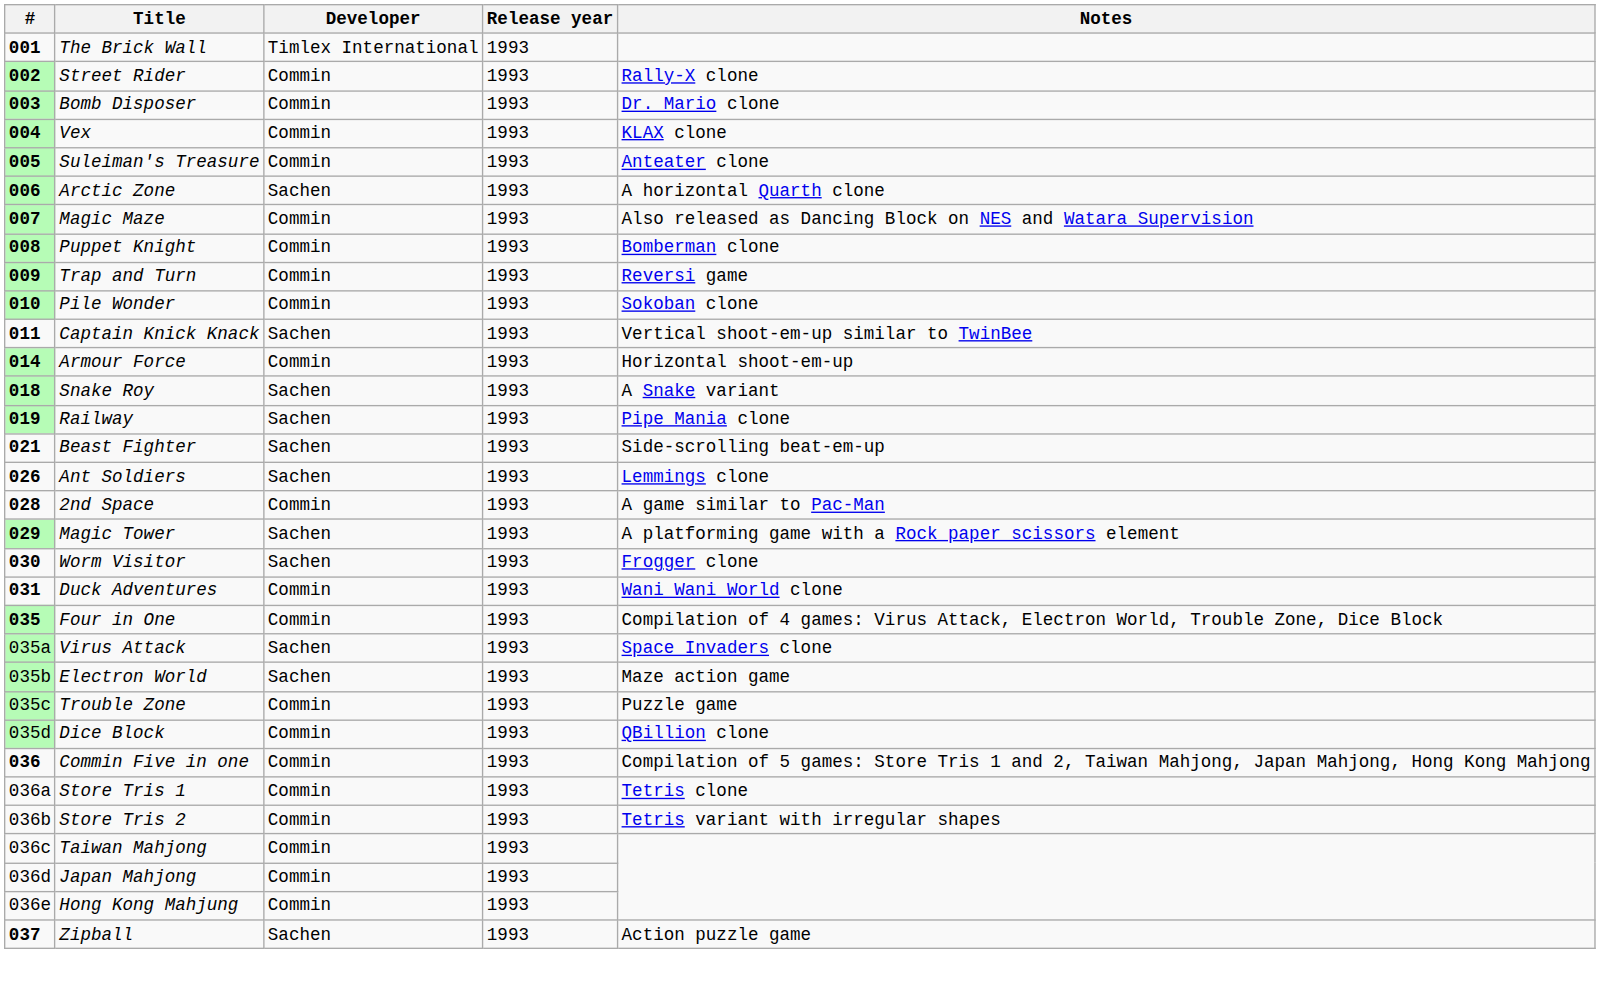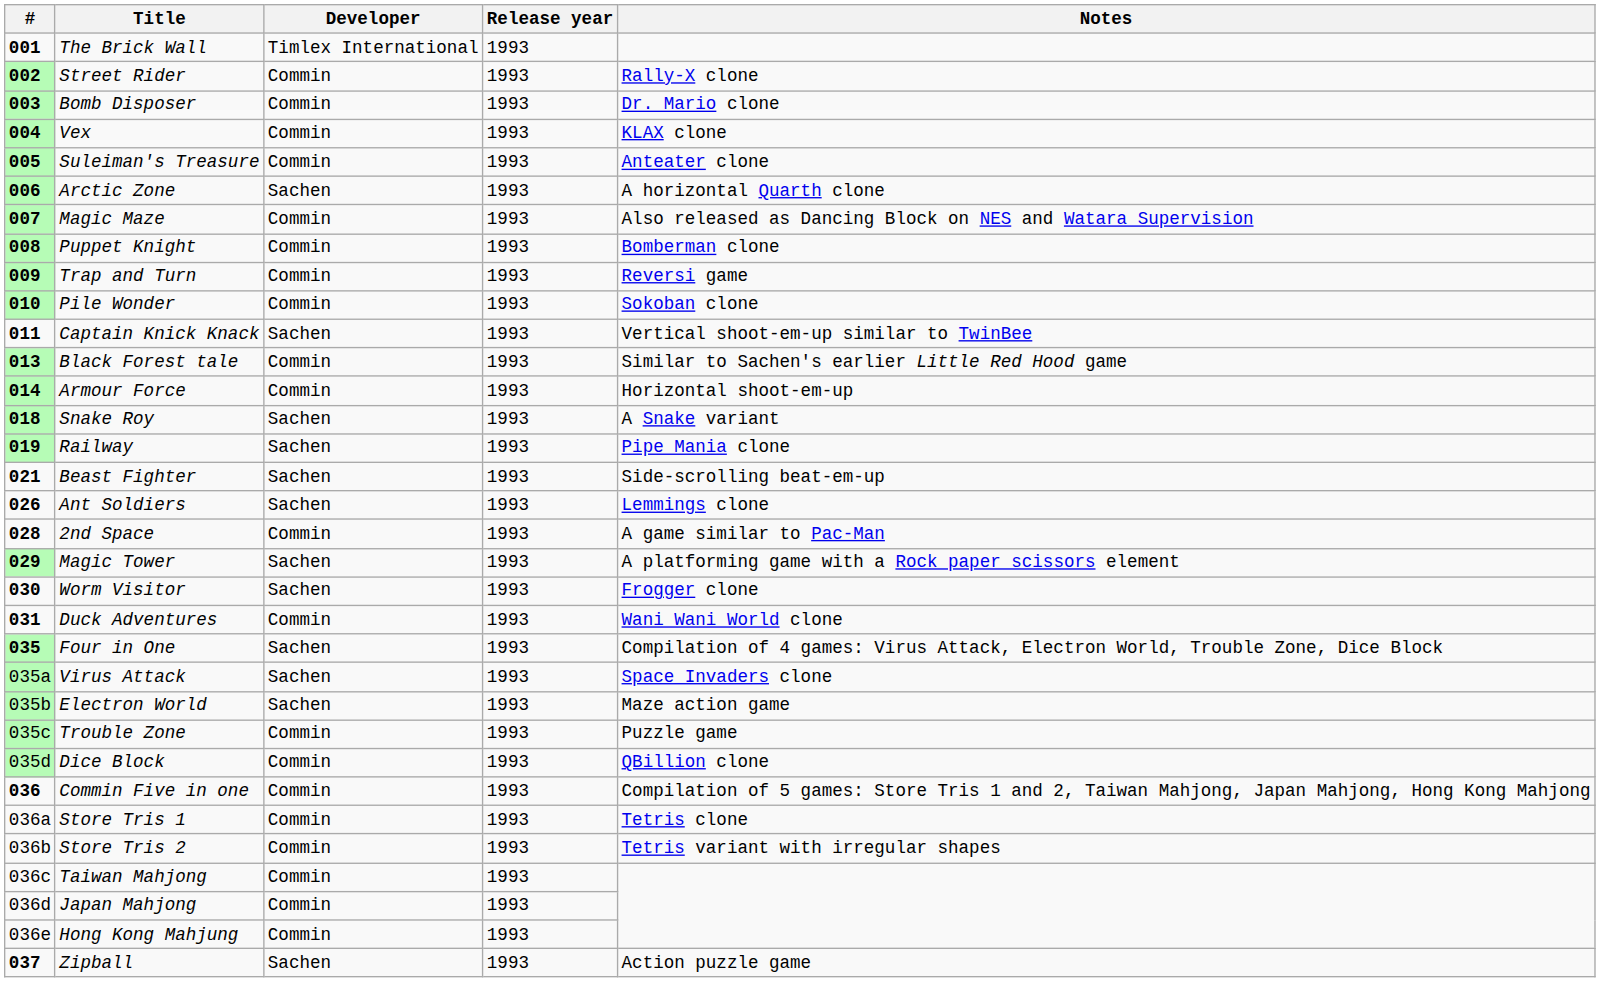+ row: 013 | Black Forest tale | Commin | 1993 | Similar to Sachen's earlier Little Red Hood game
Four in One | Developer: Commin -> Sachen
